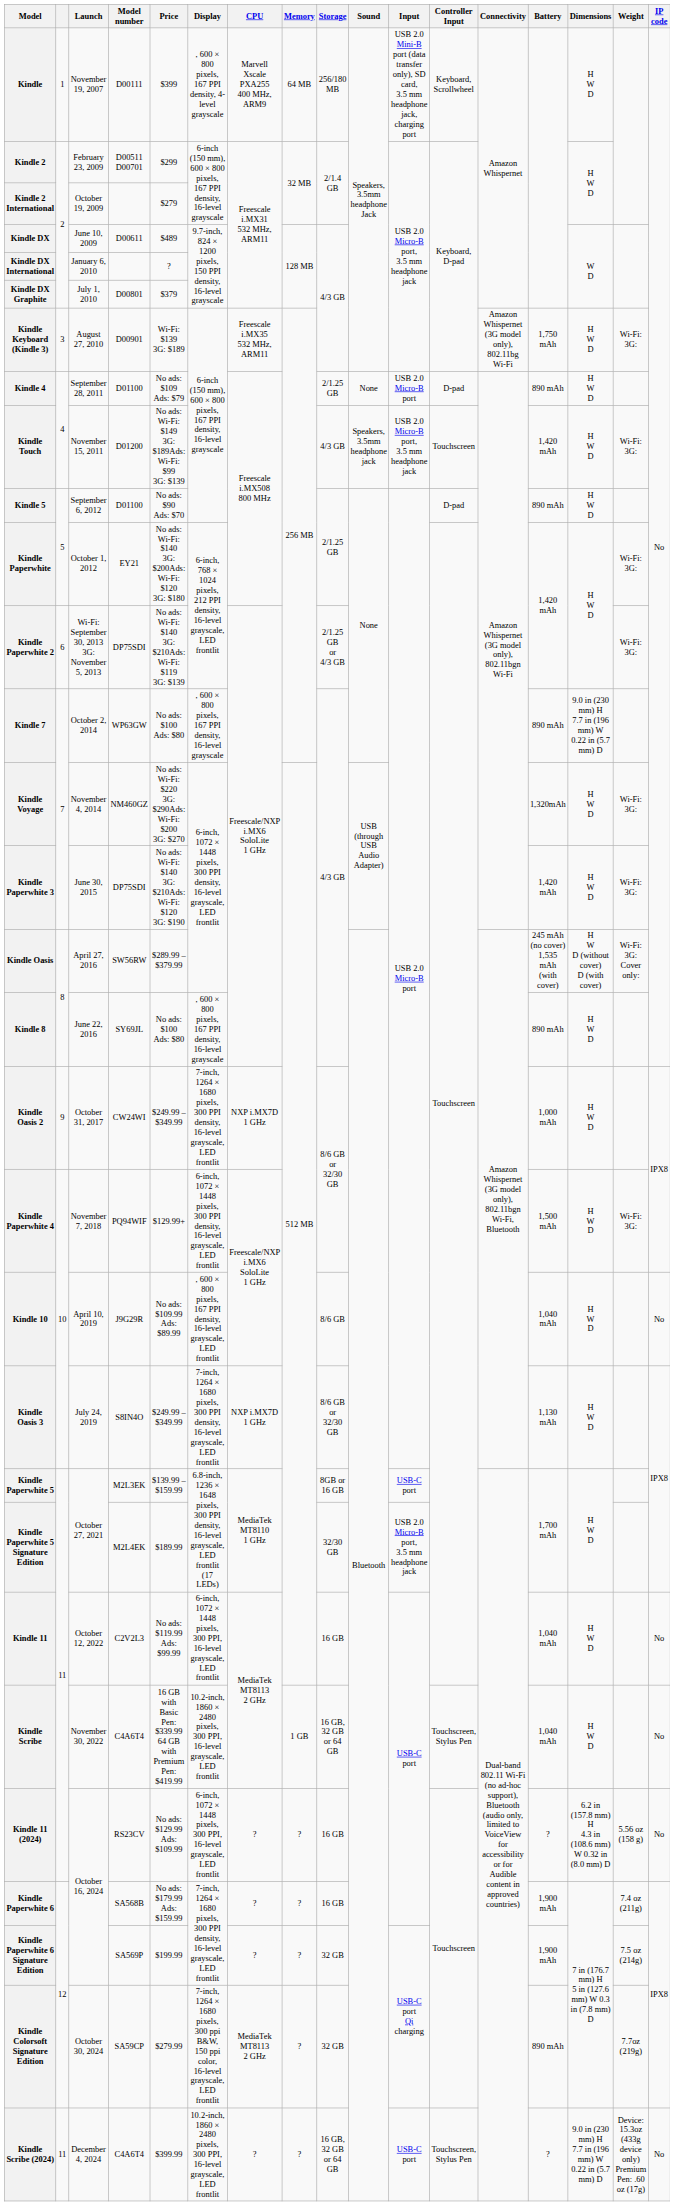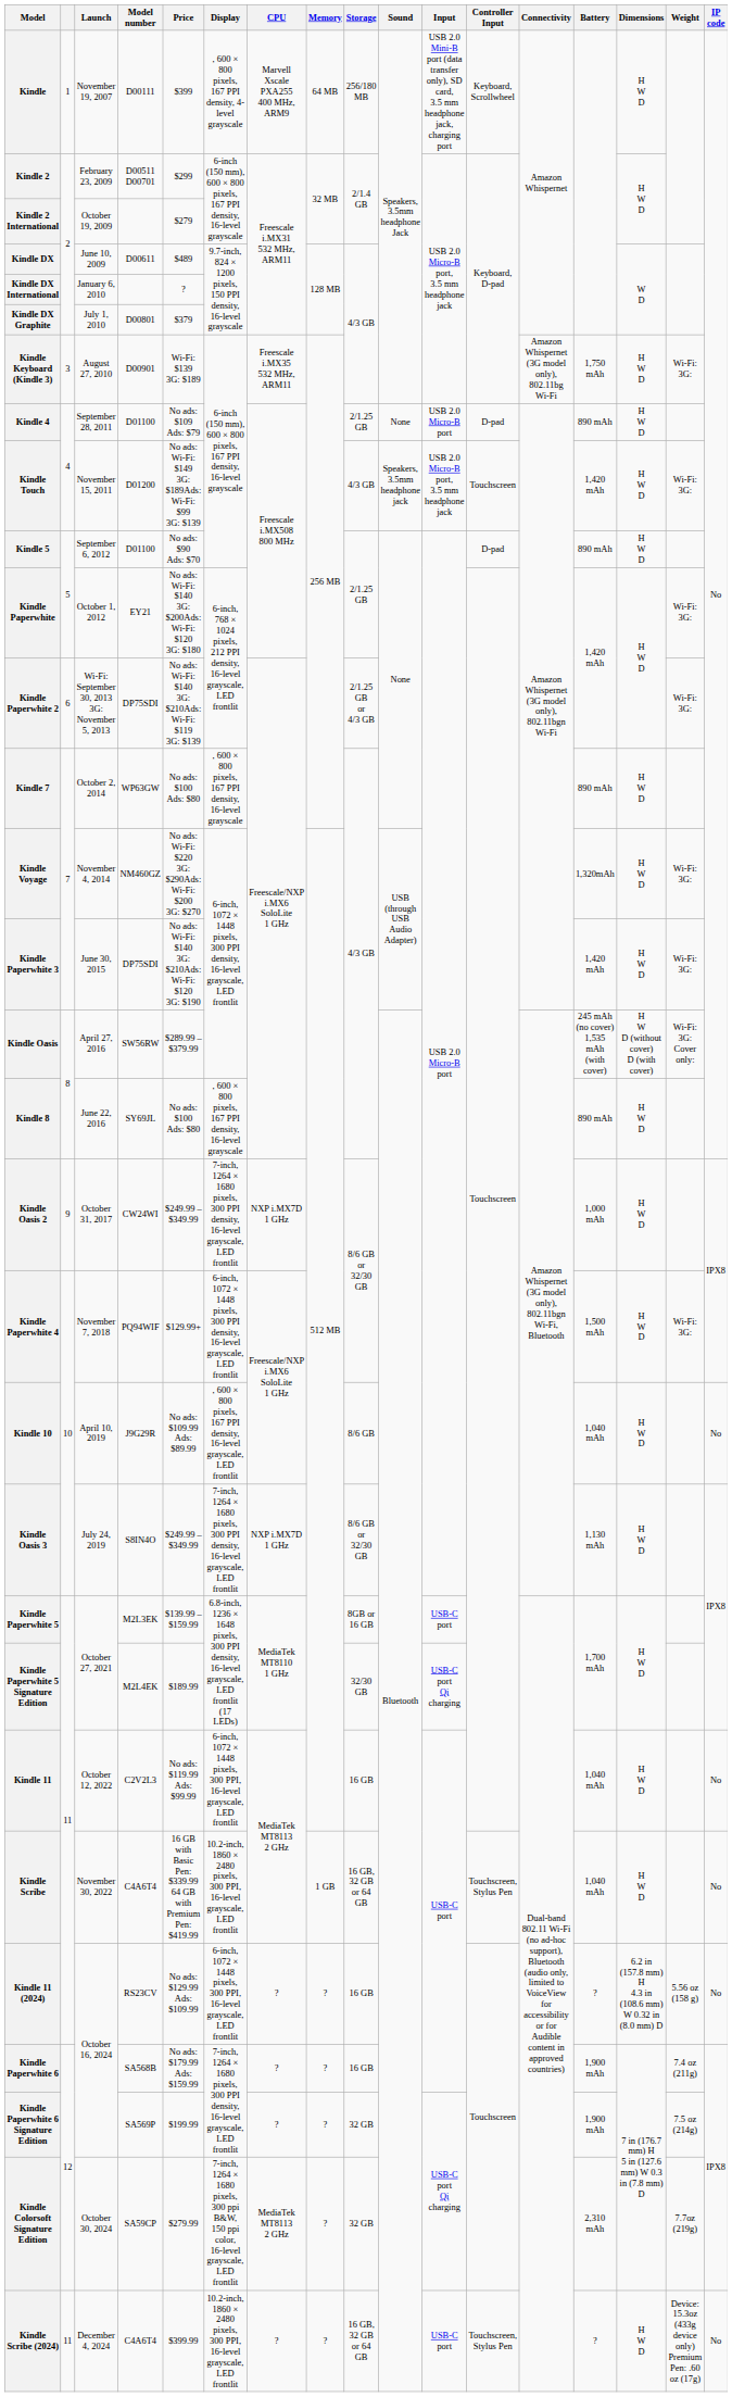Kindle 7 | Dimensions: 9.0 in (230 mm) H 7.7 in (196 mm) W 0.22 in (5.7 mm) D -> H W D
Kindle Paperwhite 5 Signature Edition | Input: USB 2.0 Micro-B port, 3.5 mm headphone jack -> USB-C port Qi charging
Kindle Colorsoft Signature Edition | Battery: 890 mAh -> 2,310 mAh
Kindle Scribe (2024) | Dimensions: 9.0 in (230 mm) H 7.7 in (196 mm) W 0.22 in (5.7 mm) D -> H W D
